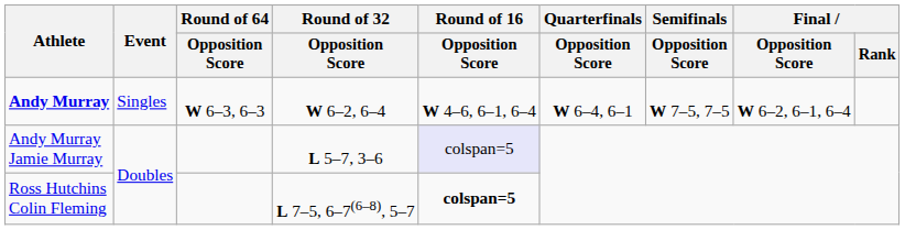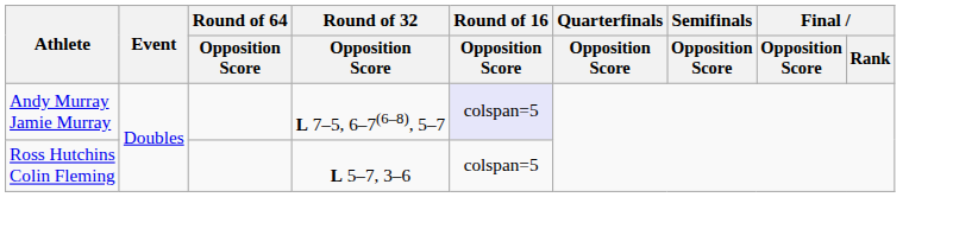- row: Andy Murray | Singles | W 6–3, 6–3 | W 6–2, 6–4 | W 4–6, 6–1, 6–4 | W 6–4, 6–1 | W 7–5, 7–5 | W 6–2, 6–1, 6–4
Andy Murray Jamie Murray | Round of 32 / Opposition Score: L 5–7, 3–6 -> L 7–5, 6–7(6–8), 5–7
Ross Hutchins Colin Fleming | Round of 32 / Opposition Score: L 7–5, 6–7(6–8), 5–7 -> L 5–7, 3–6
Ross Hutchins Colin Fleming | Round of 16 / Opposition Score: bold -> normal
